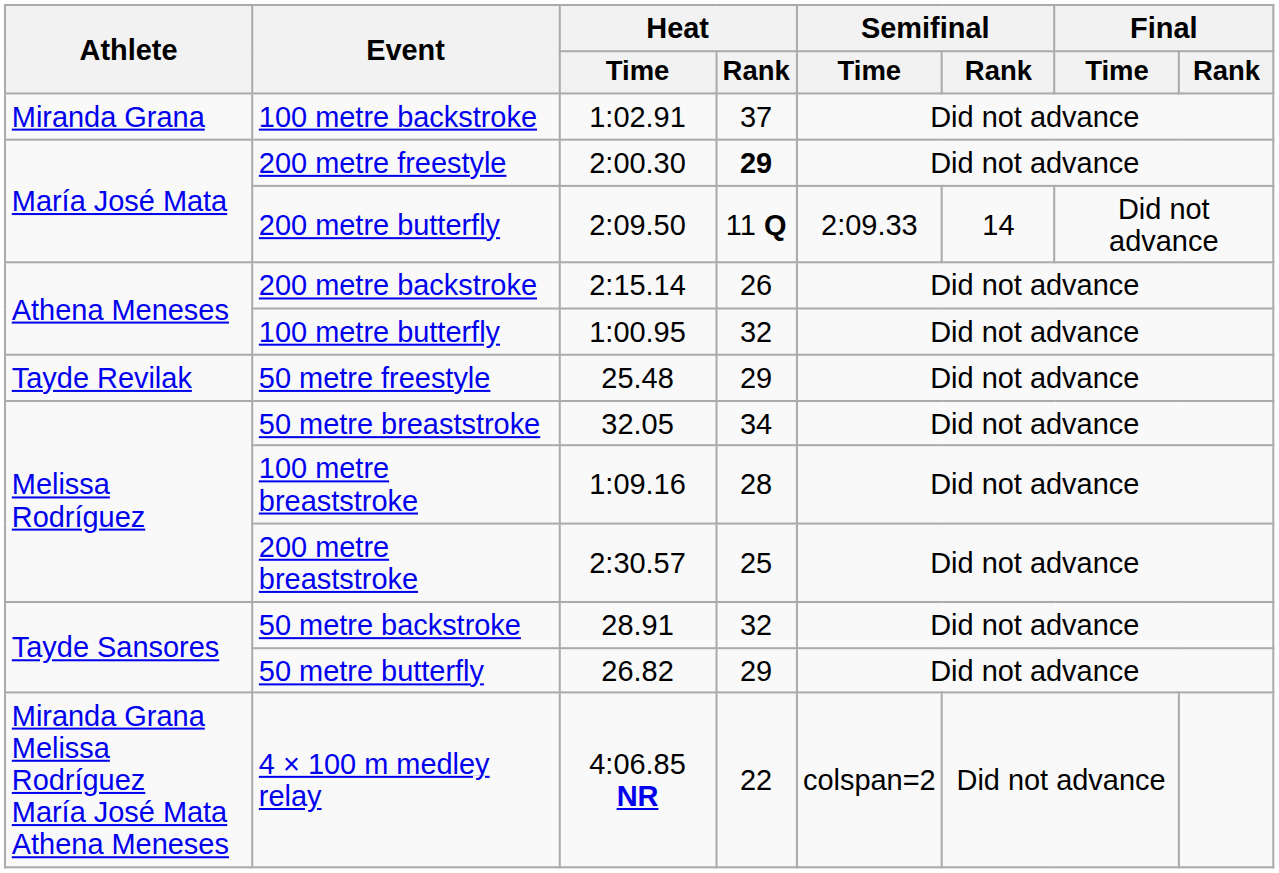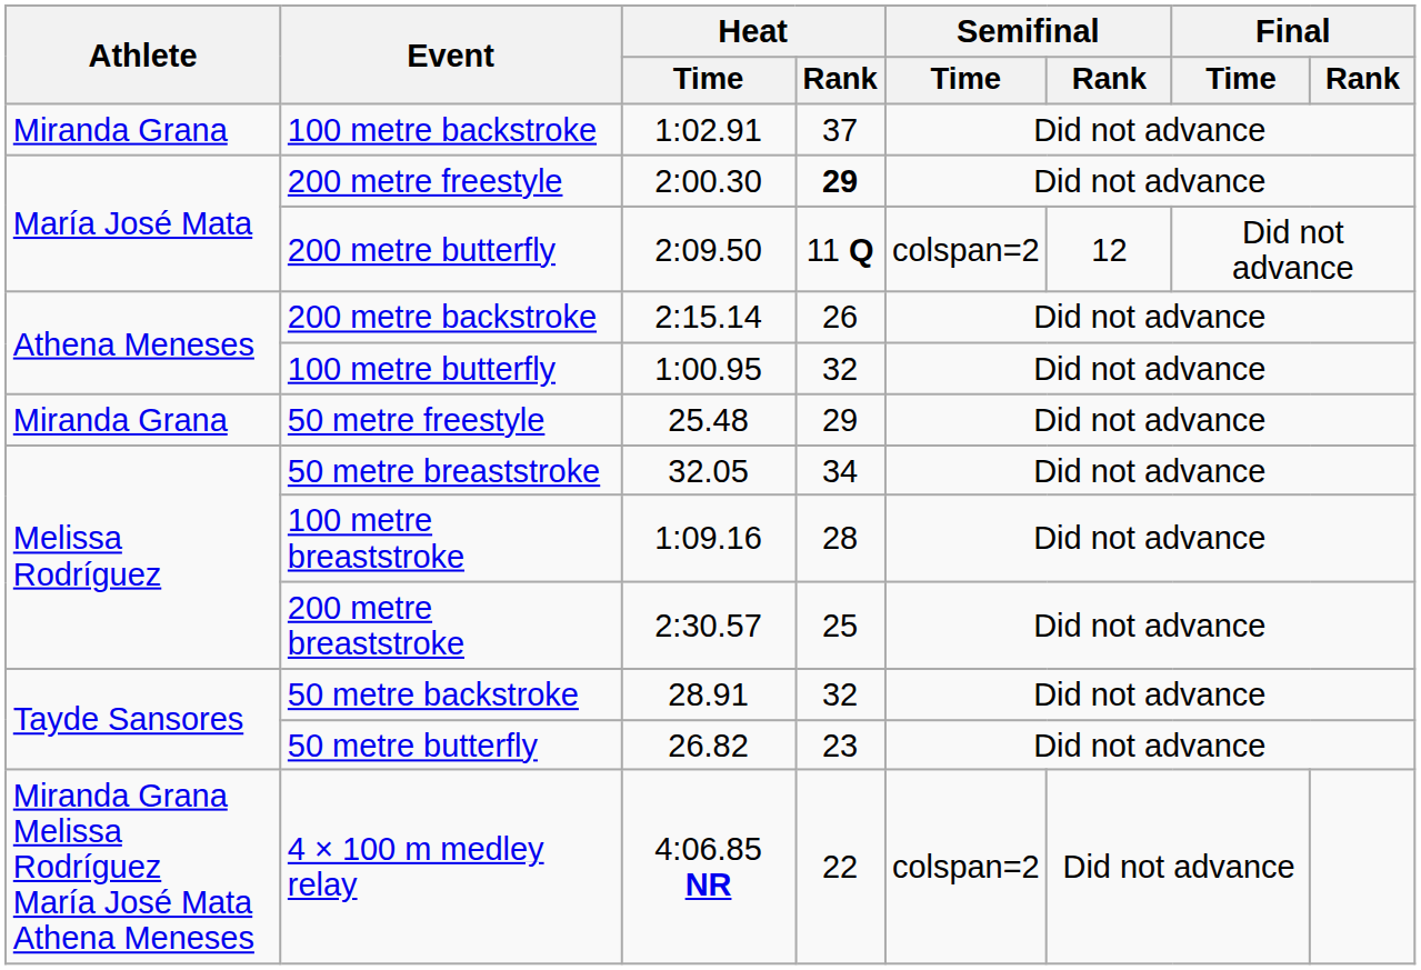200 metre butterfly | Semifinal / Time: 2:09.33 -> colspan=2
200 metre butterfly | Semifinal / Rank: 14 -> 12
50 metre freestyle | Athlete: Tayde Revilak -> Miranda Grana
50 metre butterfly | Heat / Rank: 29 -> 23
